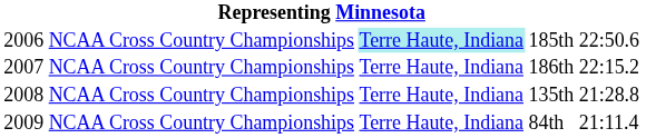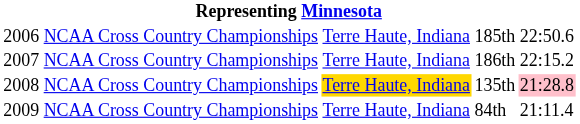185th | column 3: paleturquoise background -> no background
135th | column 3: no background -> gold background
135th | column 5: no background -> pink background
